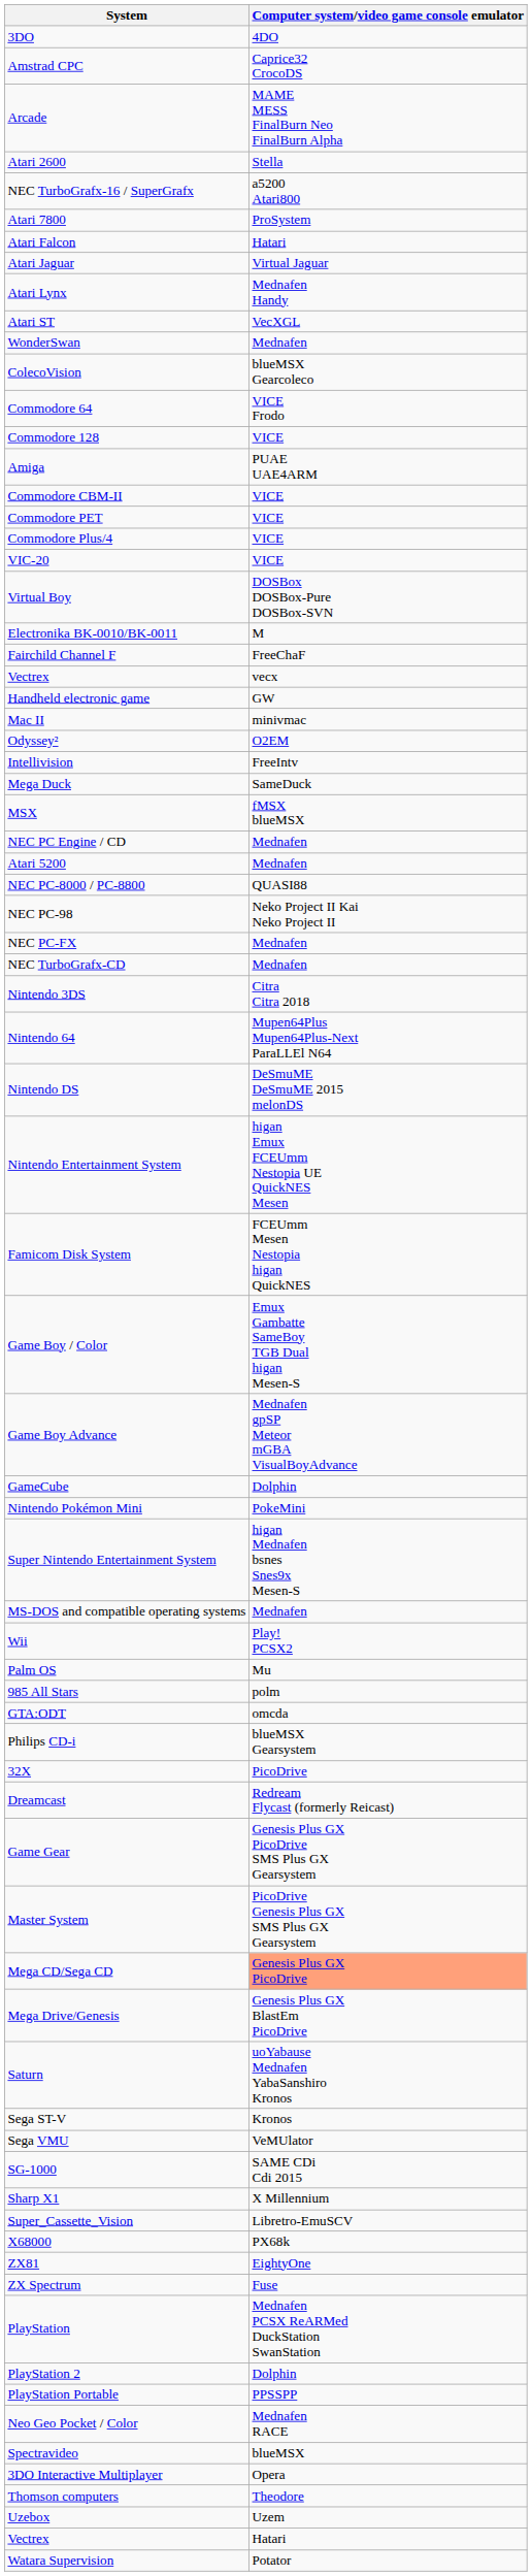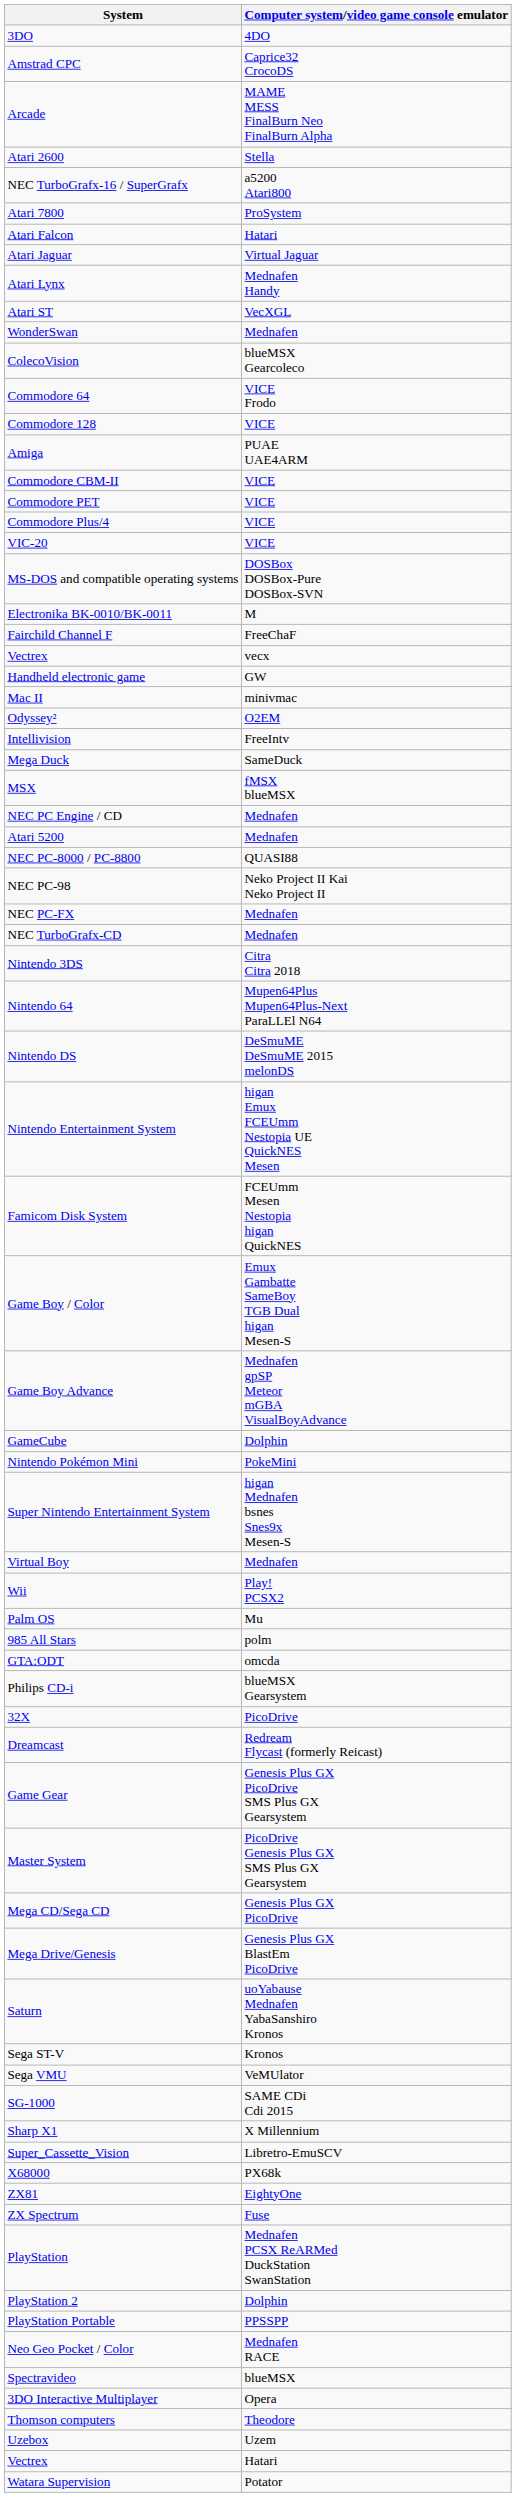row 21 | System: Virtual Boy -> MS-DOS and compatible operating systems
row 47 | System: MS-DOS and compatible operating systems -> Virtual Boy
row 57 | Computer system/video game console emulator: lightsalmon background -> no background
